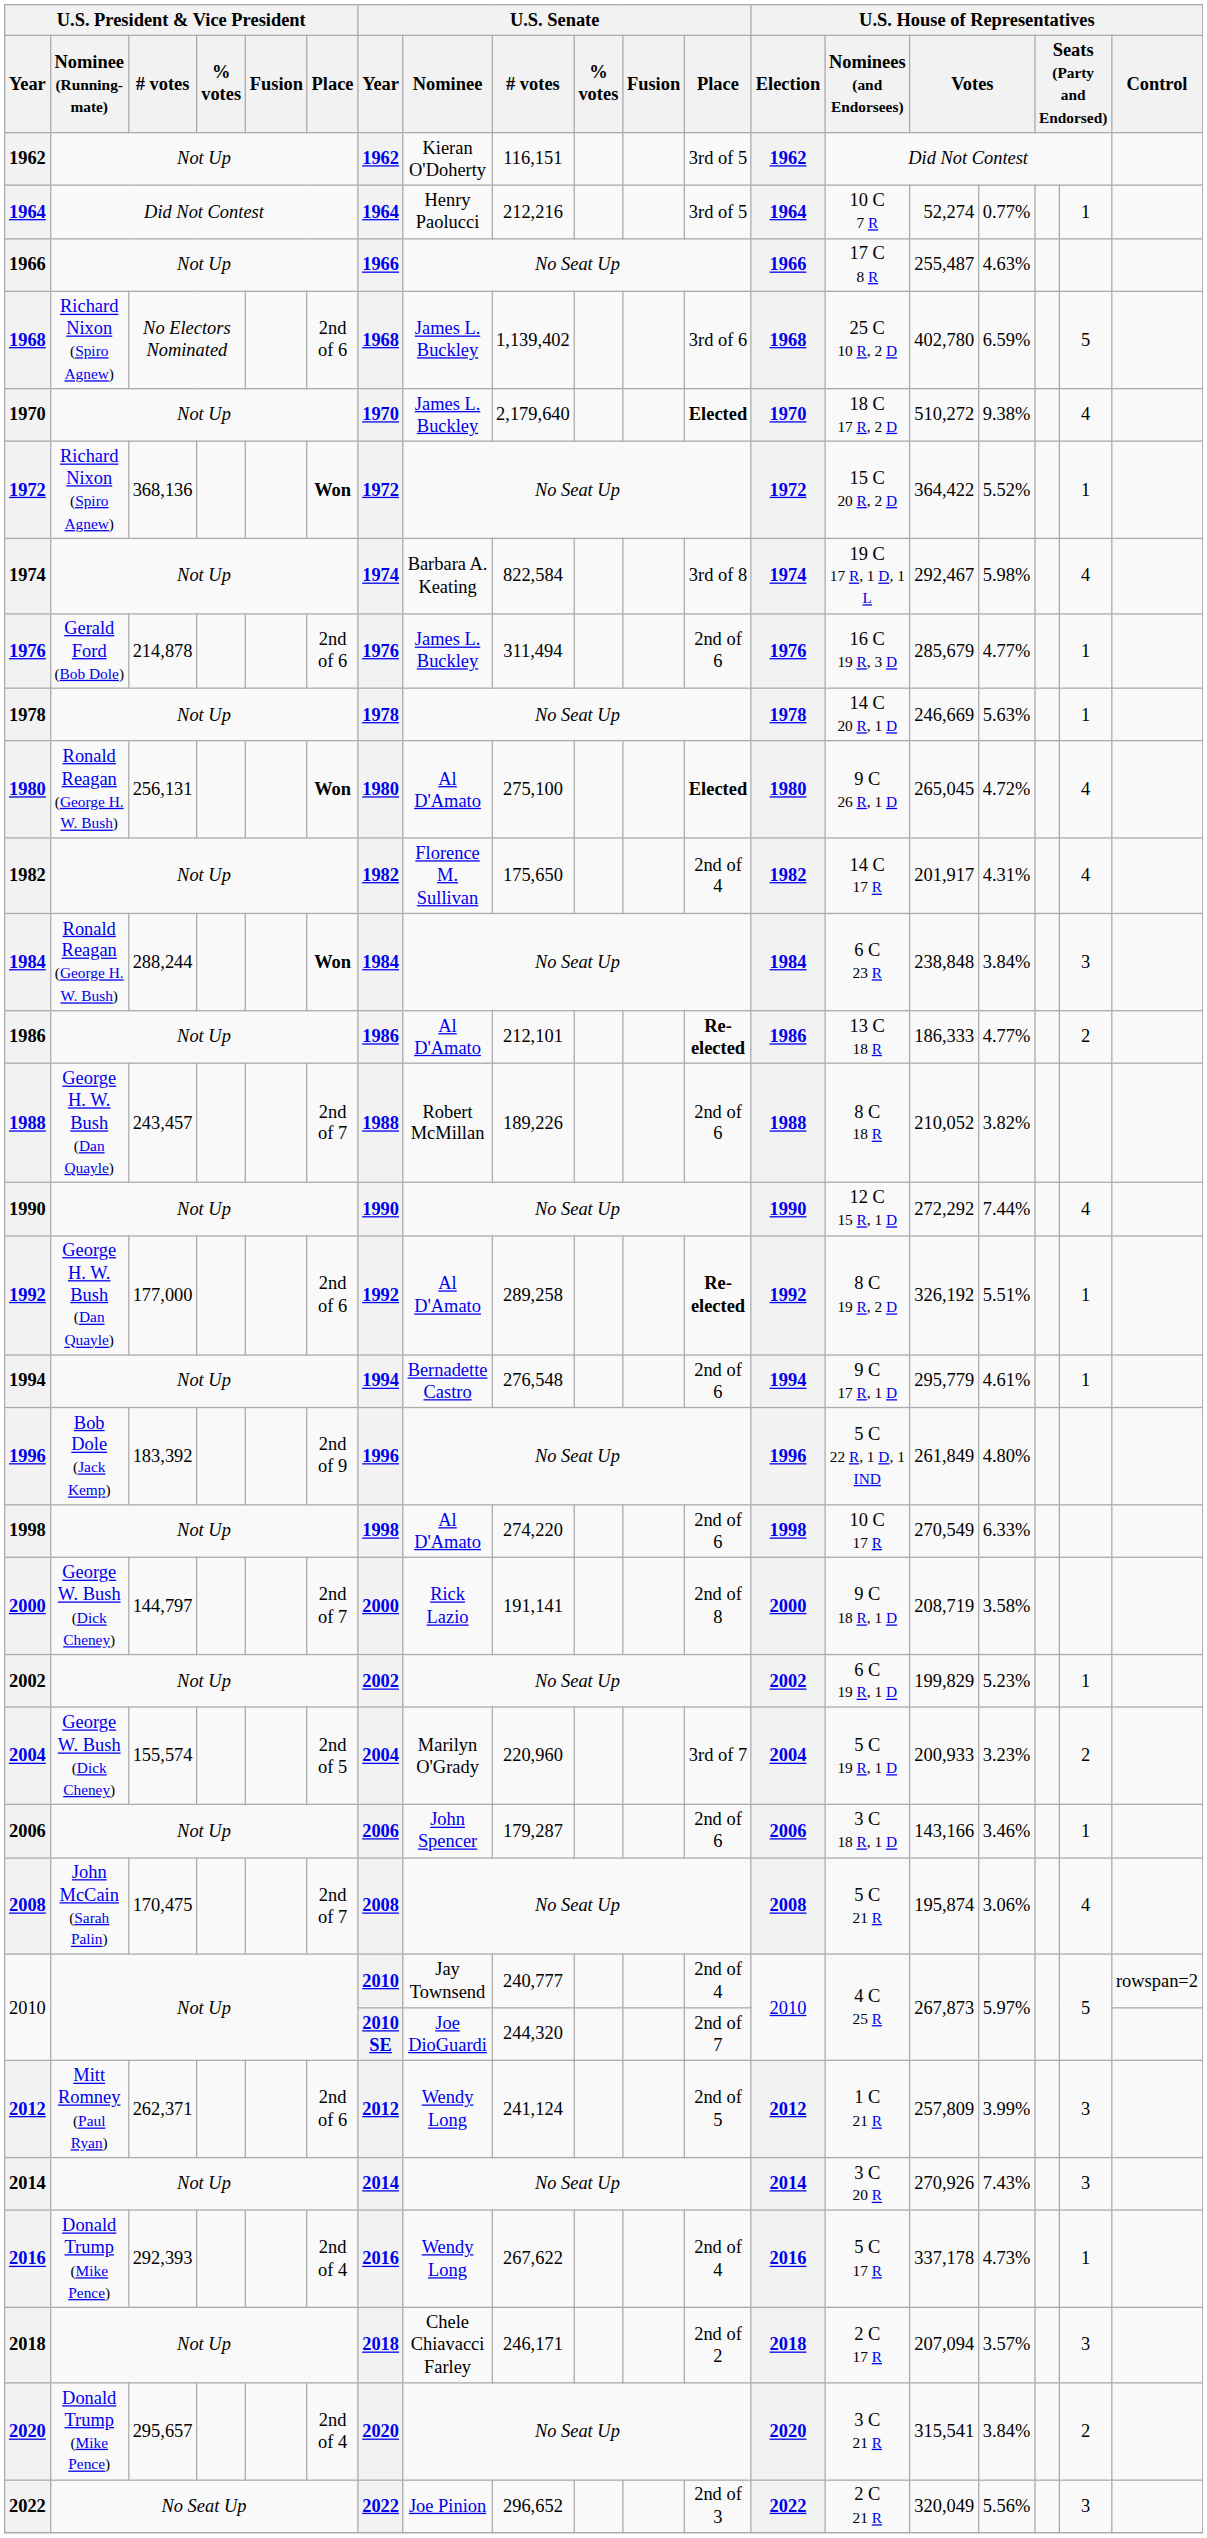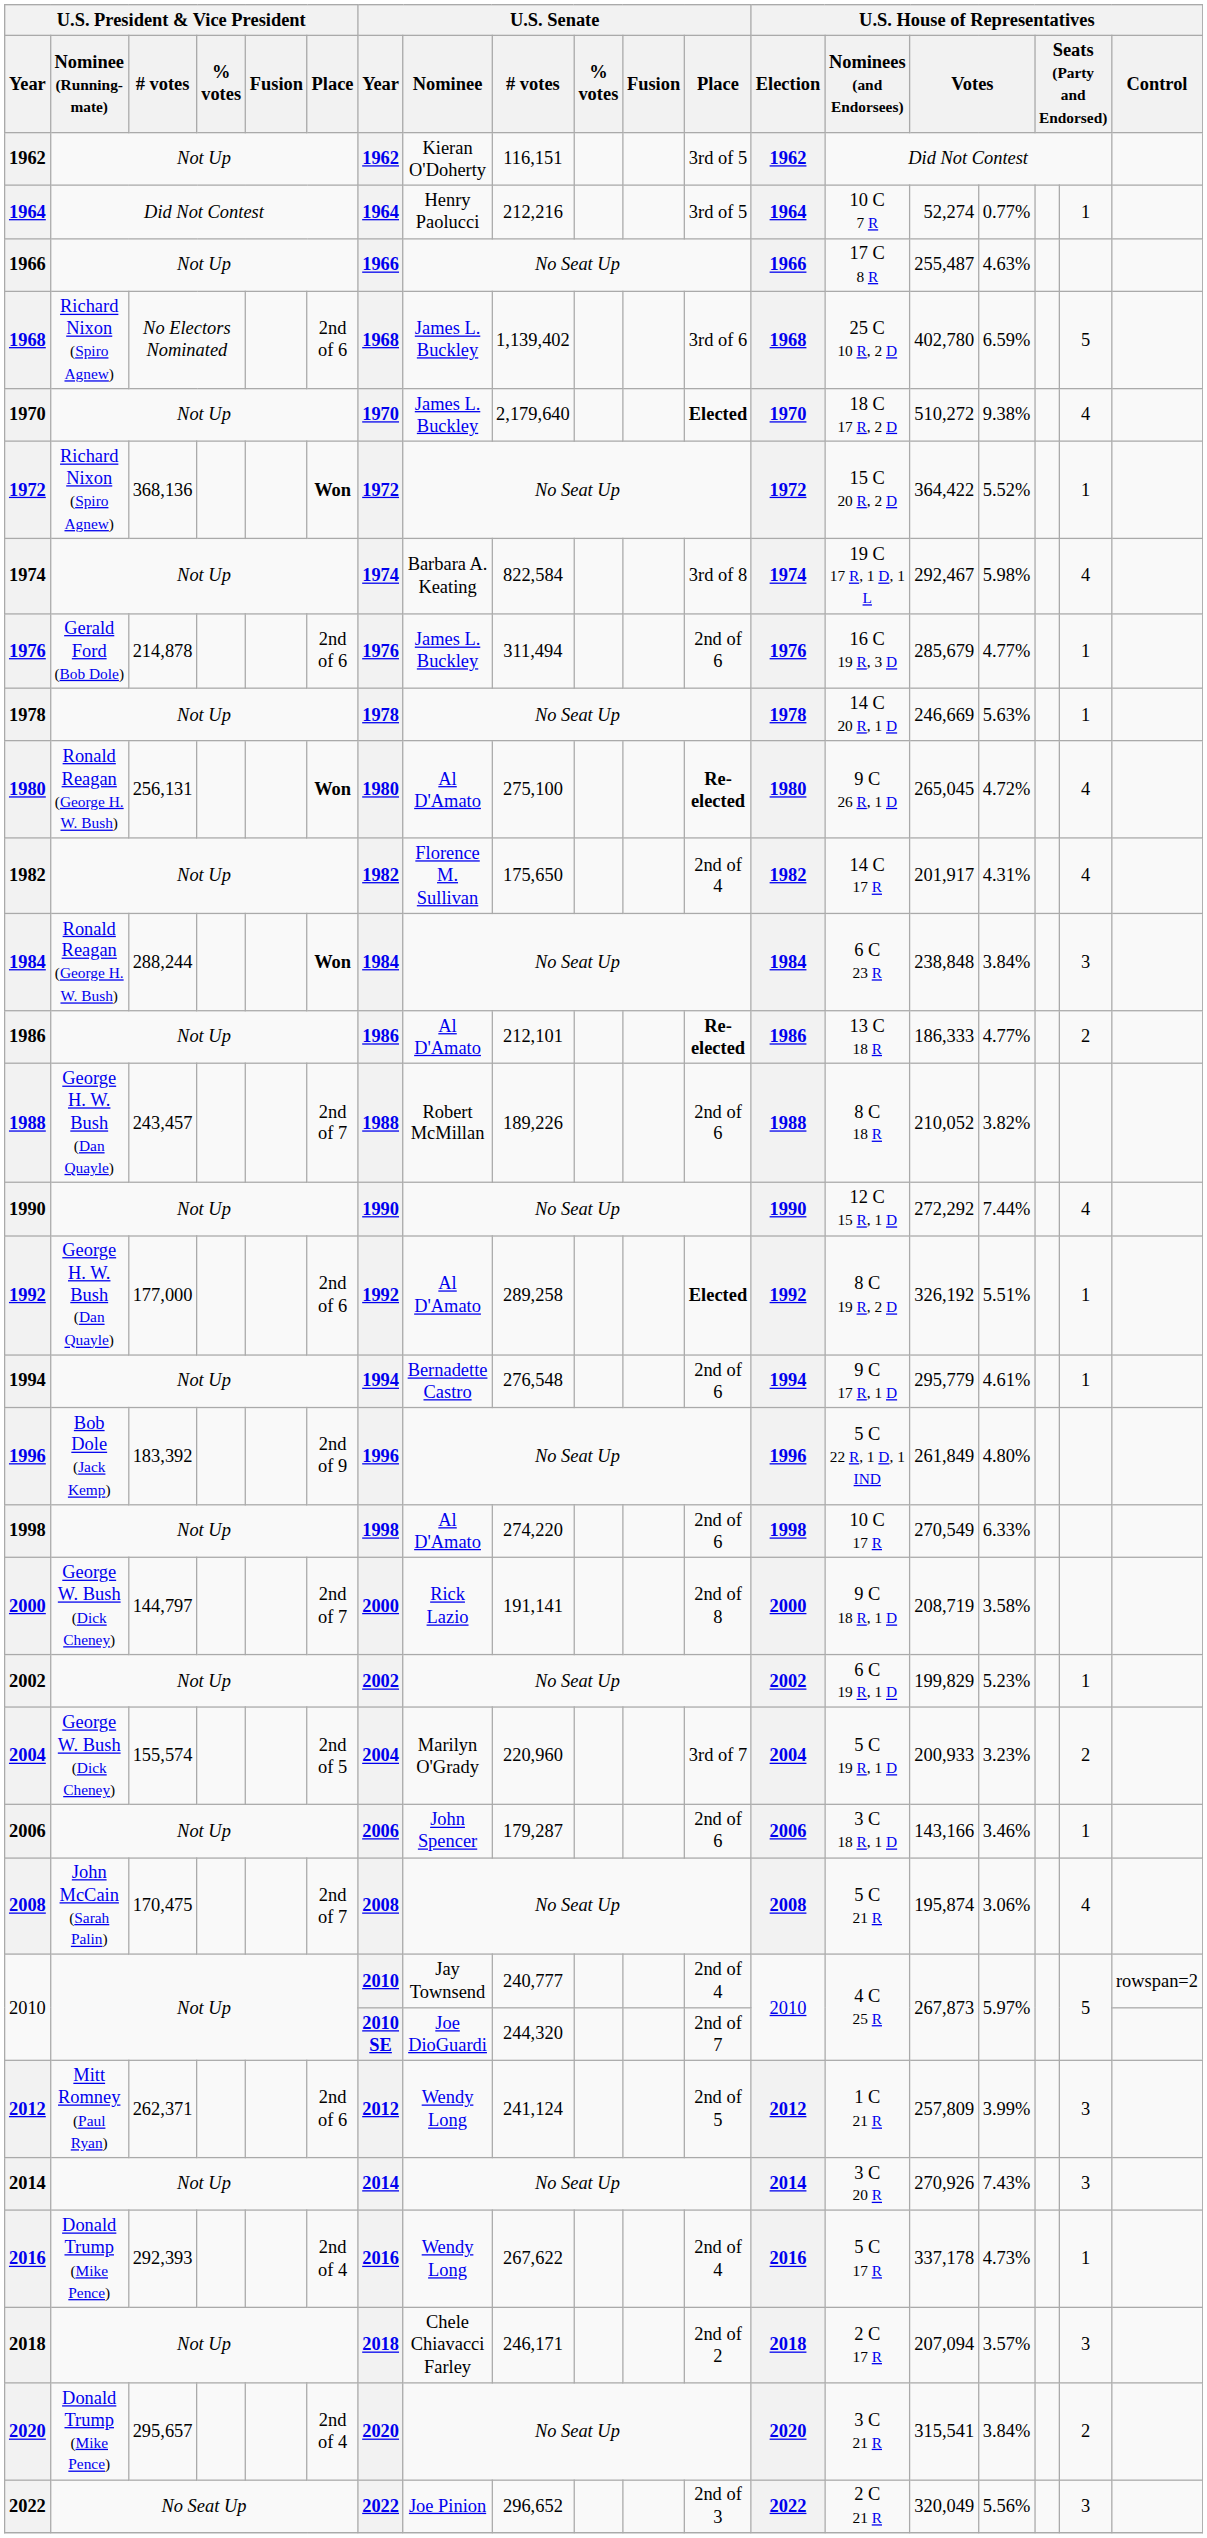row 12 | U.S. Senate / Place: Elected -> Re-elected
row 18 | U.S. Senate / Place: Re-elected -> Elected
